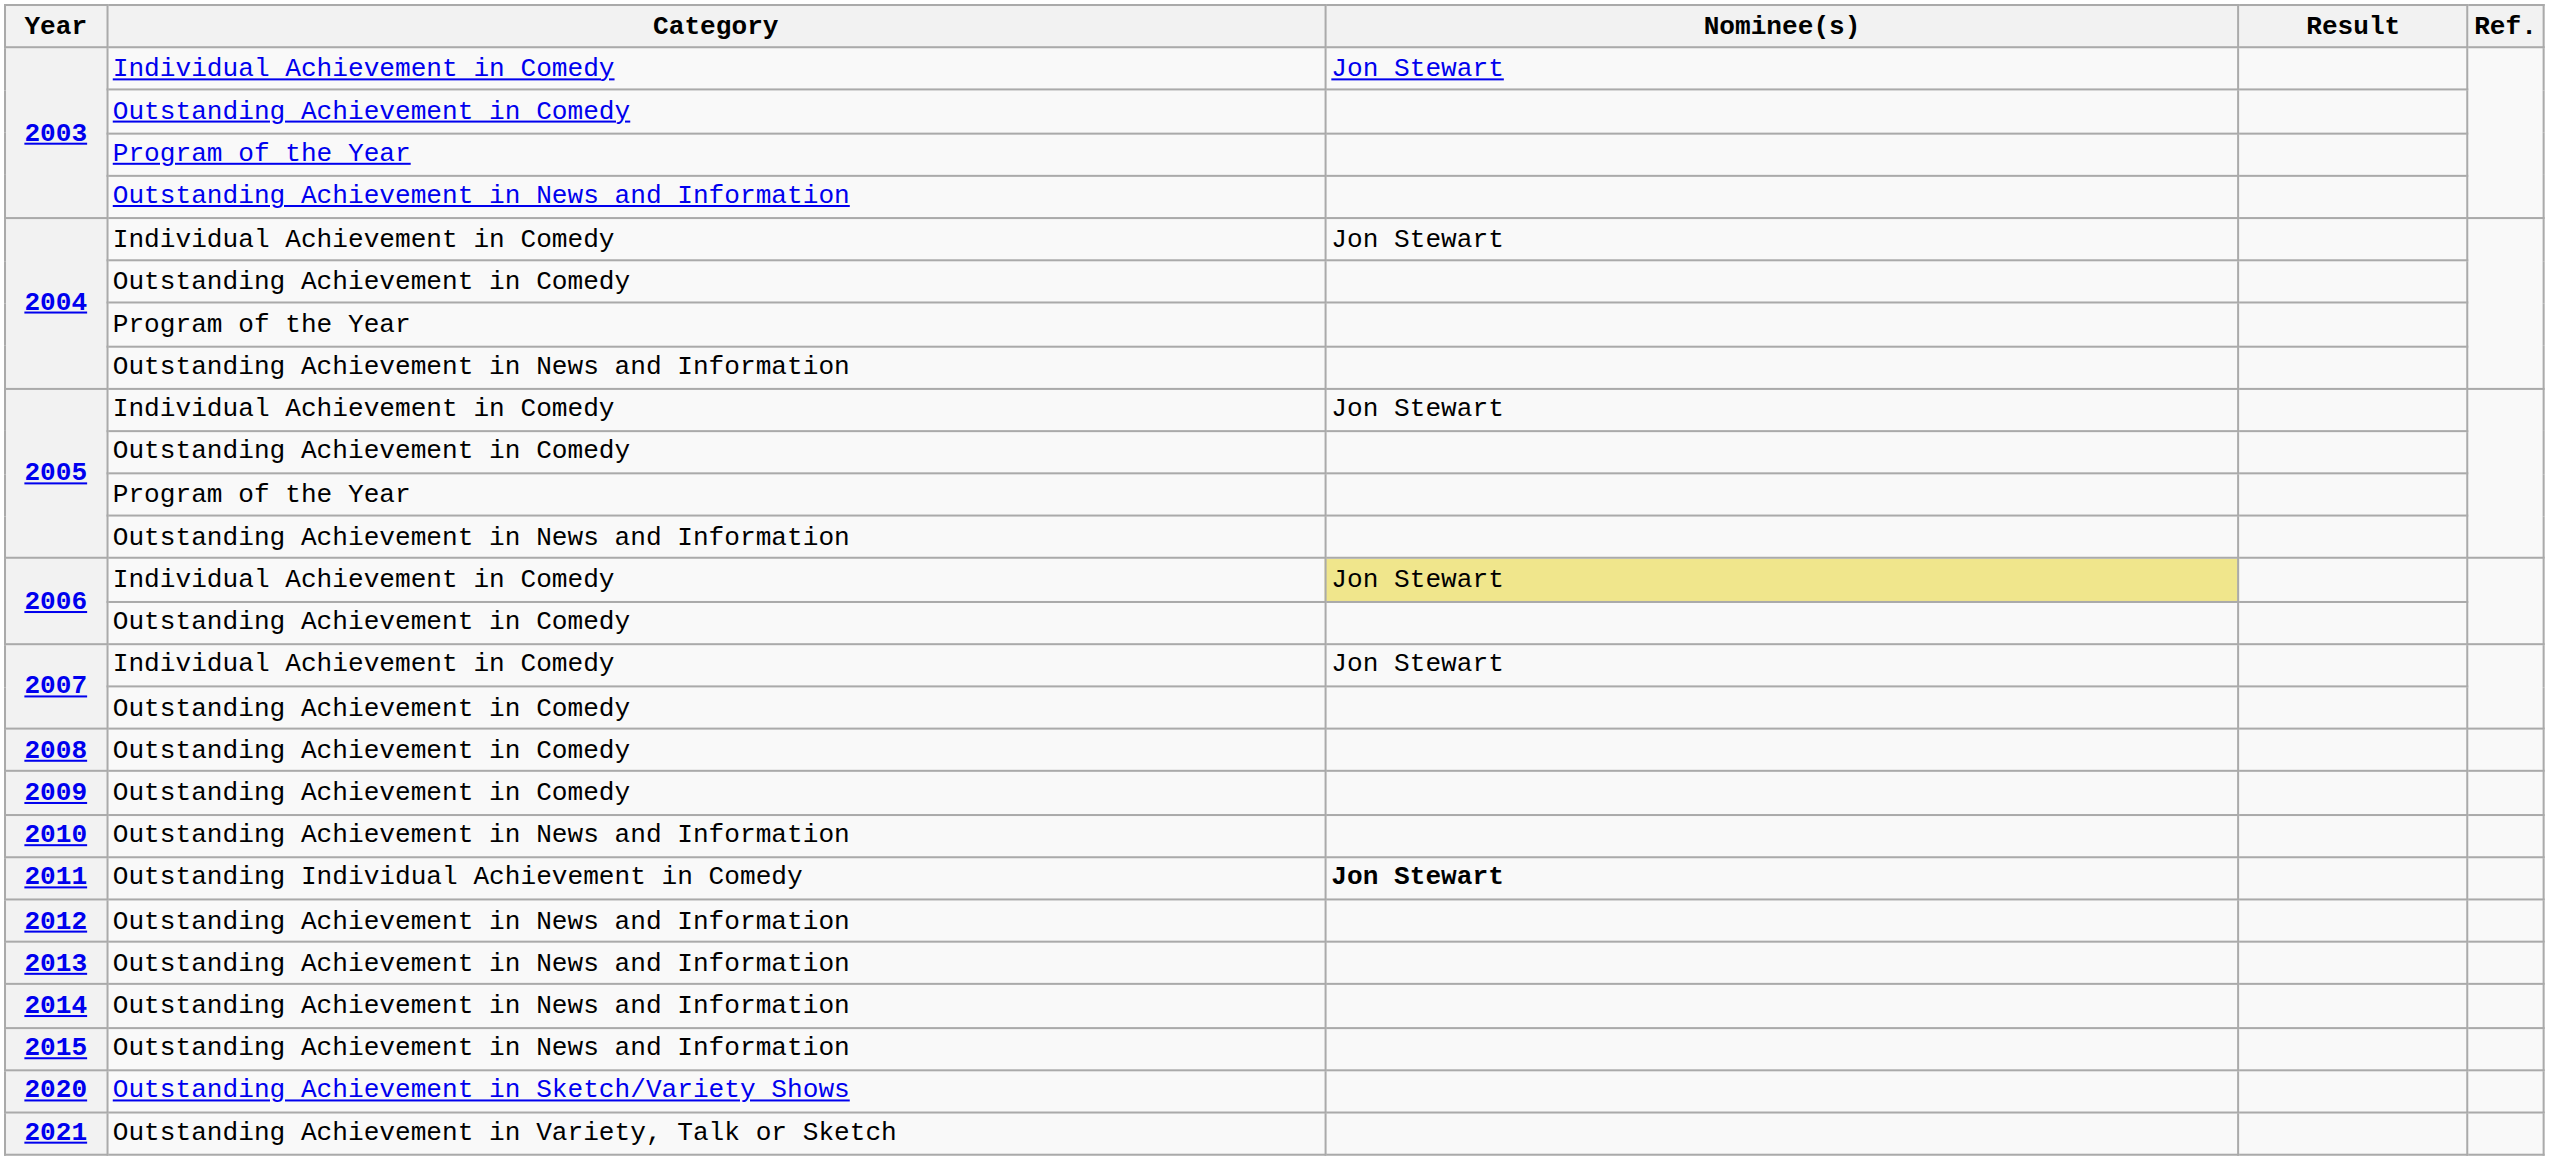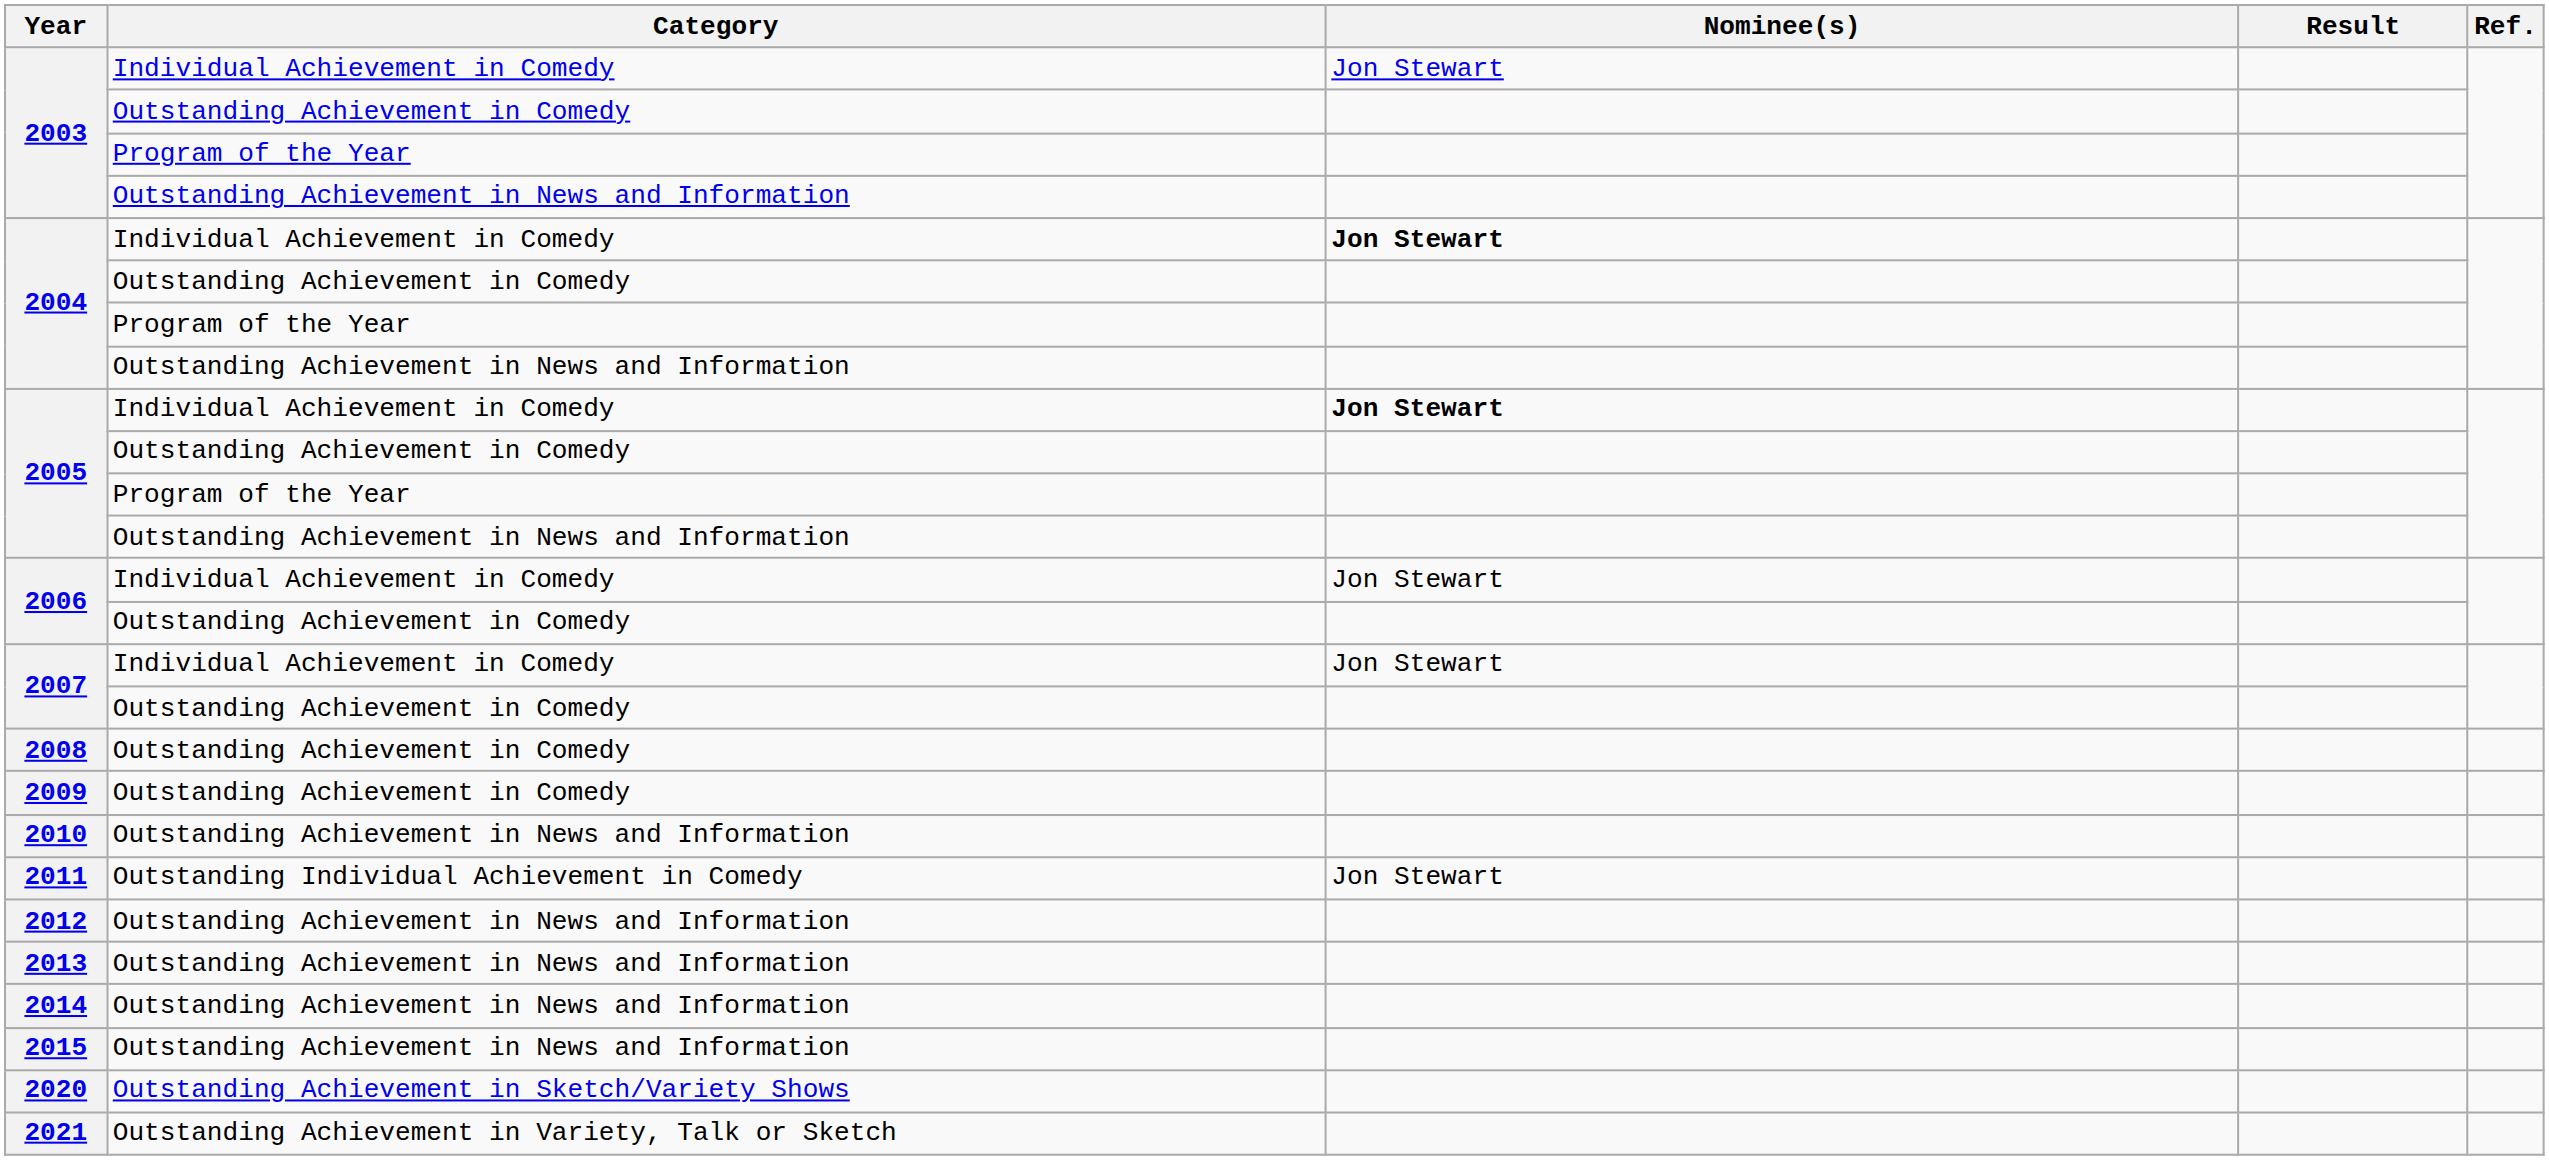2004 / Individual Achievement in Comedy | Nominee(s): normal -> bold
2005 / Individual Achievement in Comedy | Nominee(s): normal -> bold
2006 / Individual Achievement in Comedy | Nominee(s): khaki background -> no background
2011 | Nominee(s): bold -> normal
